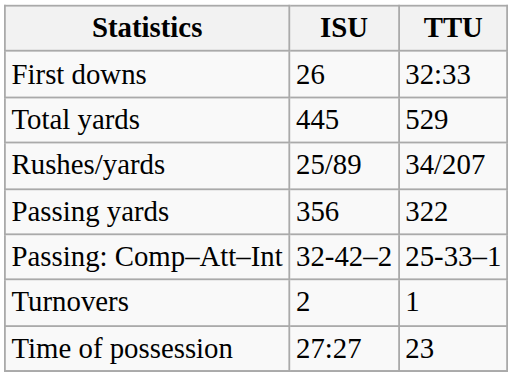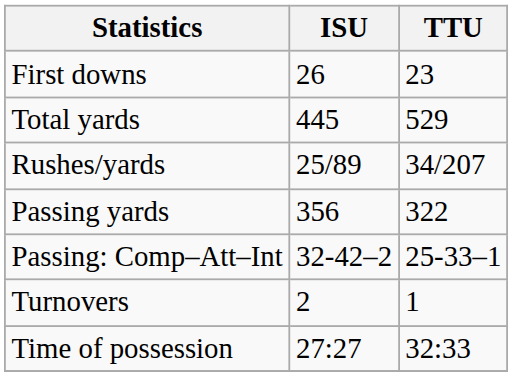First downs | TTU: 32:33 -> 23
Time of possession | TTU: 23 -> 32:33
